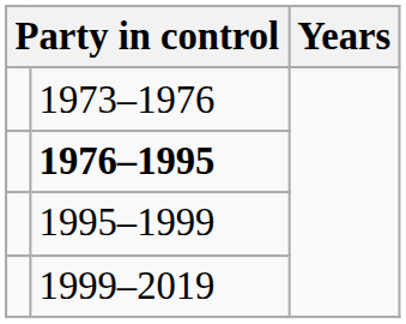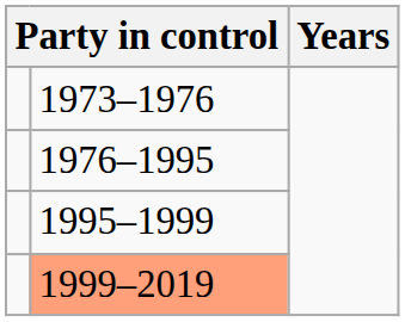1976–1995 | column 2: bold -> normal
1999–2019 | column 2: no background -> lightsalmon background
